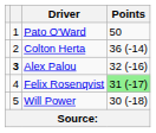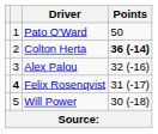Colton Herta | Points: normal -> bold
Alex Palou | column 2: bold -> normal
Felix Rosenqvist | column 2: normal -> bold
Felix Rosenqvist | Points: lightgreen background -> no background
